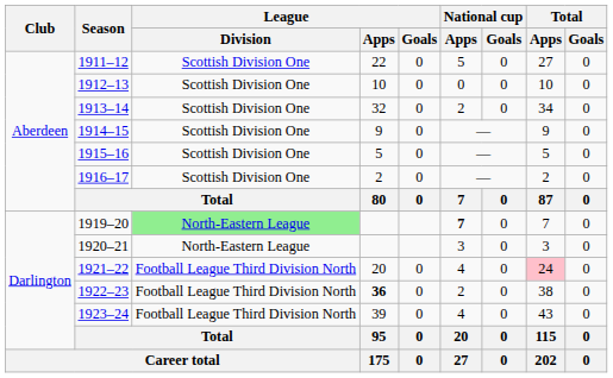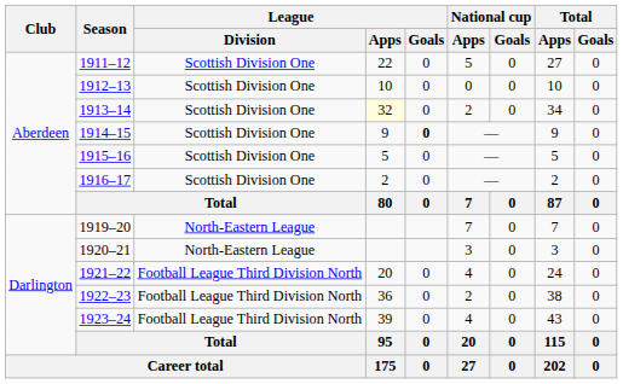1913–14 | League / Apps: no background -> lightyellow background
1914–15 | League / Goals: normal -> bold
1919–20 | League / Division: lightgreen background -> no background
1919–20 | National cup / Apps: bold -> normal
1921–22 | Total / Apps: pink background -> no background
1922–23 | League / Apps: bold -> normal
